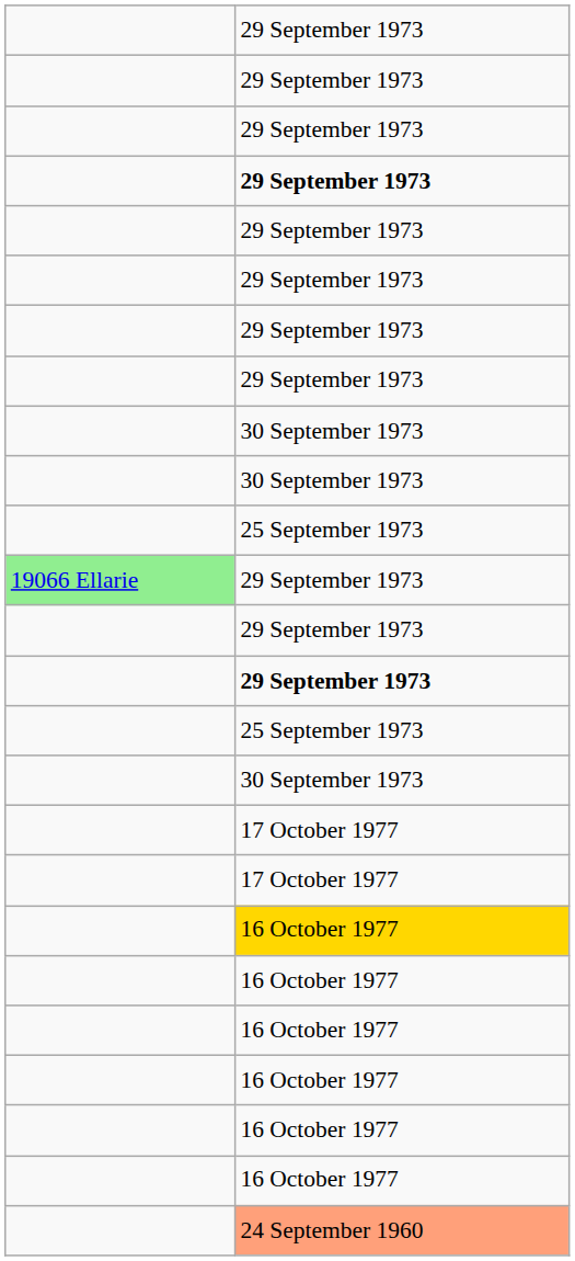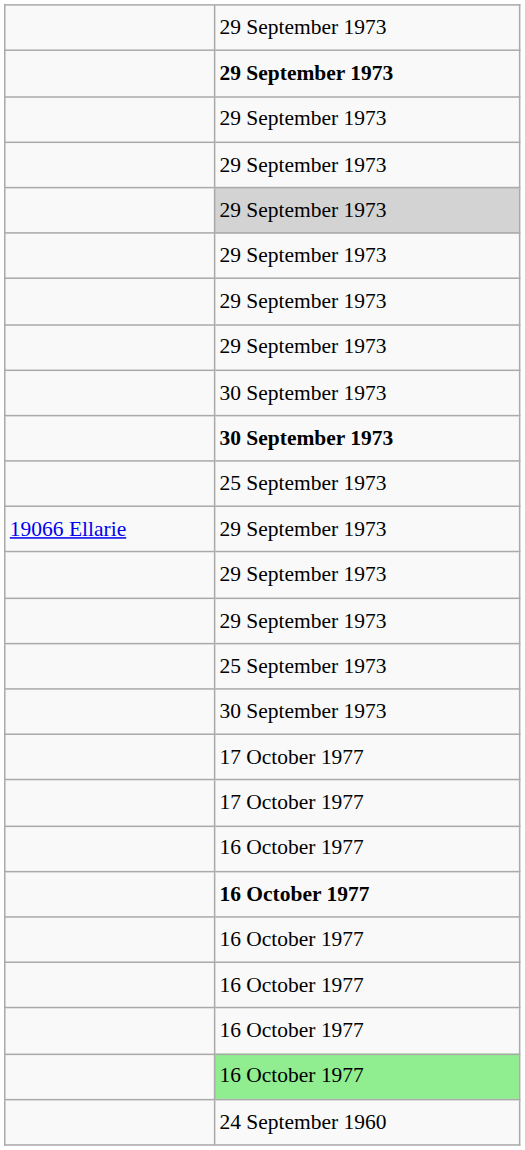row 2 | column 2: normal -> bold
row 4 | column 2: bold -> normal
row 5 | column 2: no background -> lightgrey background
row 10 | column 2: normal -> bold
row 12 | column 1: lightgreen background -> no background
row 14 | column 2: bold -> normal
row 19 | column 2: gold background -> no background
row 20 | column 2: normal -> bold
row 24 | column 2: no background -> lightgreen background
row 25 | column 2: lightsalmon background -> no background
